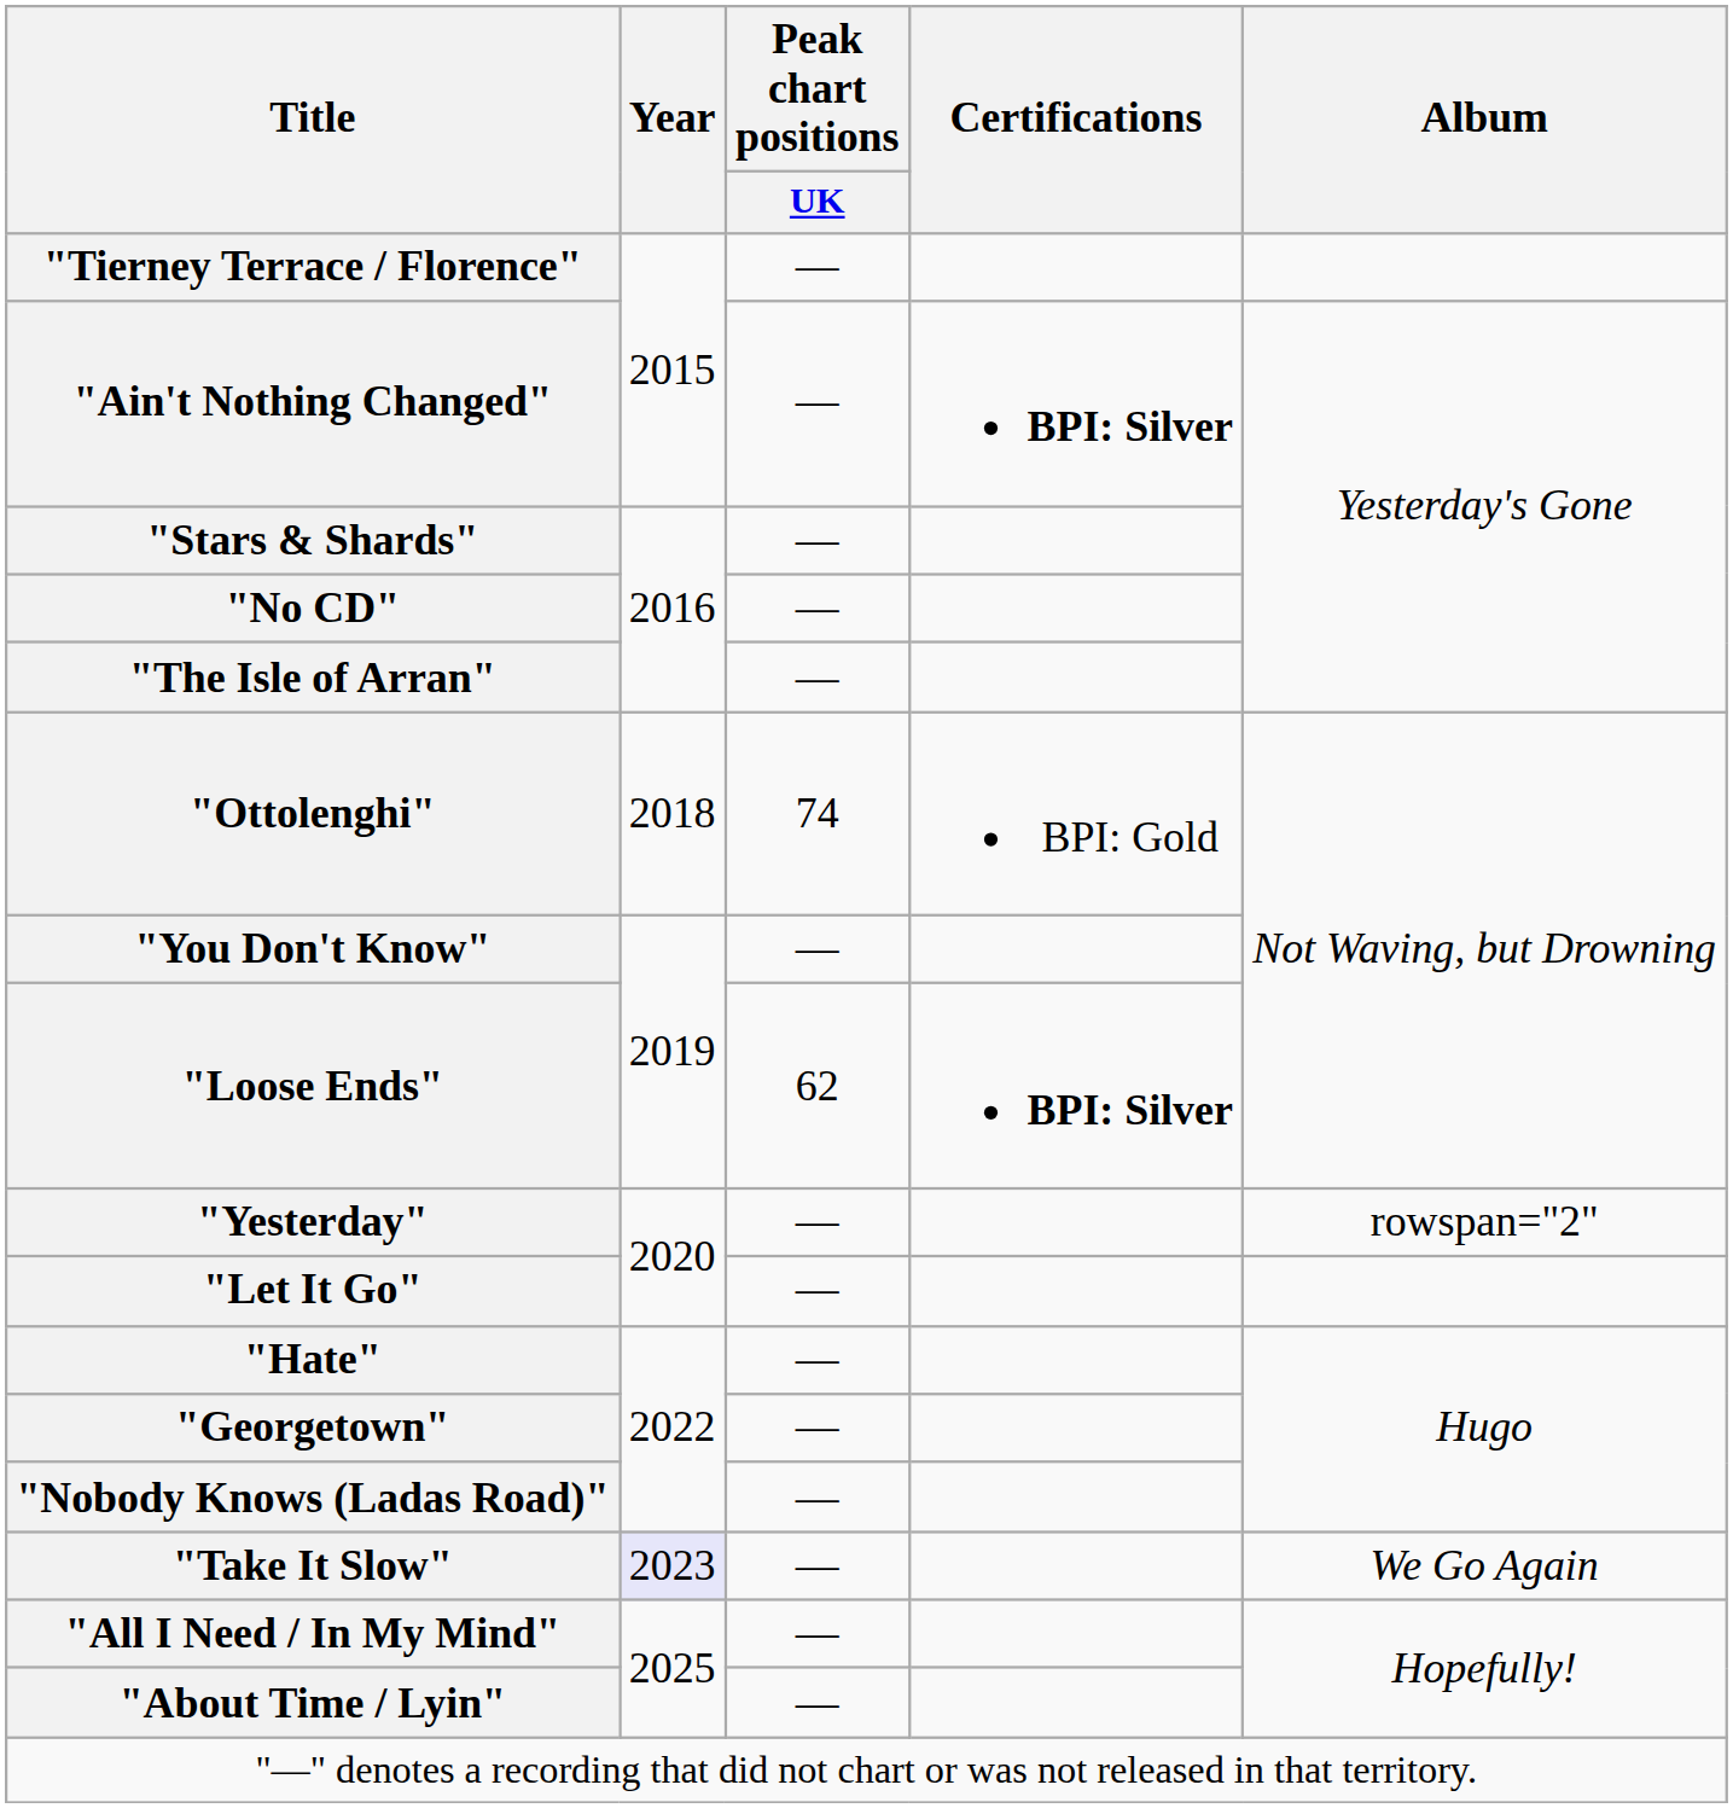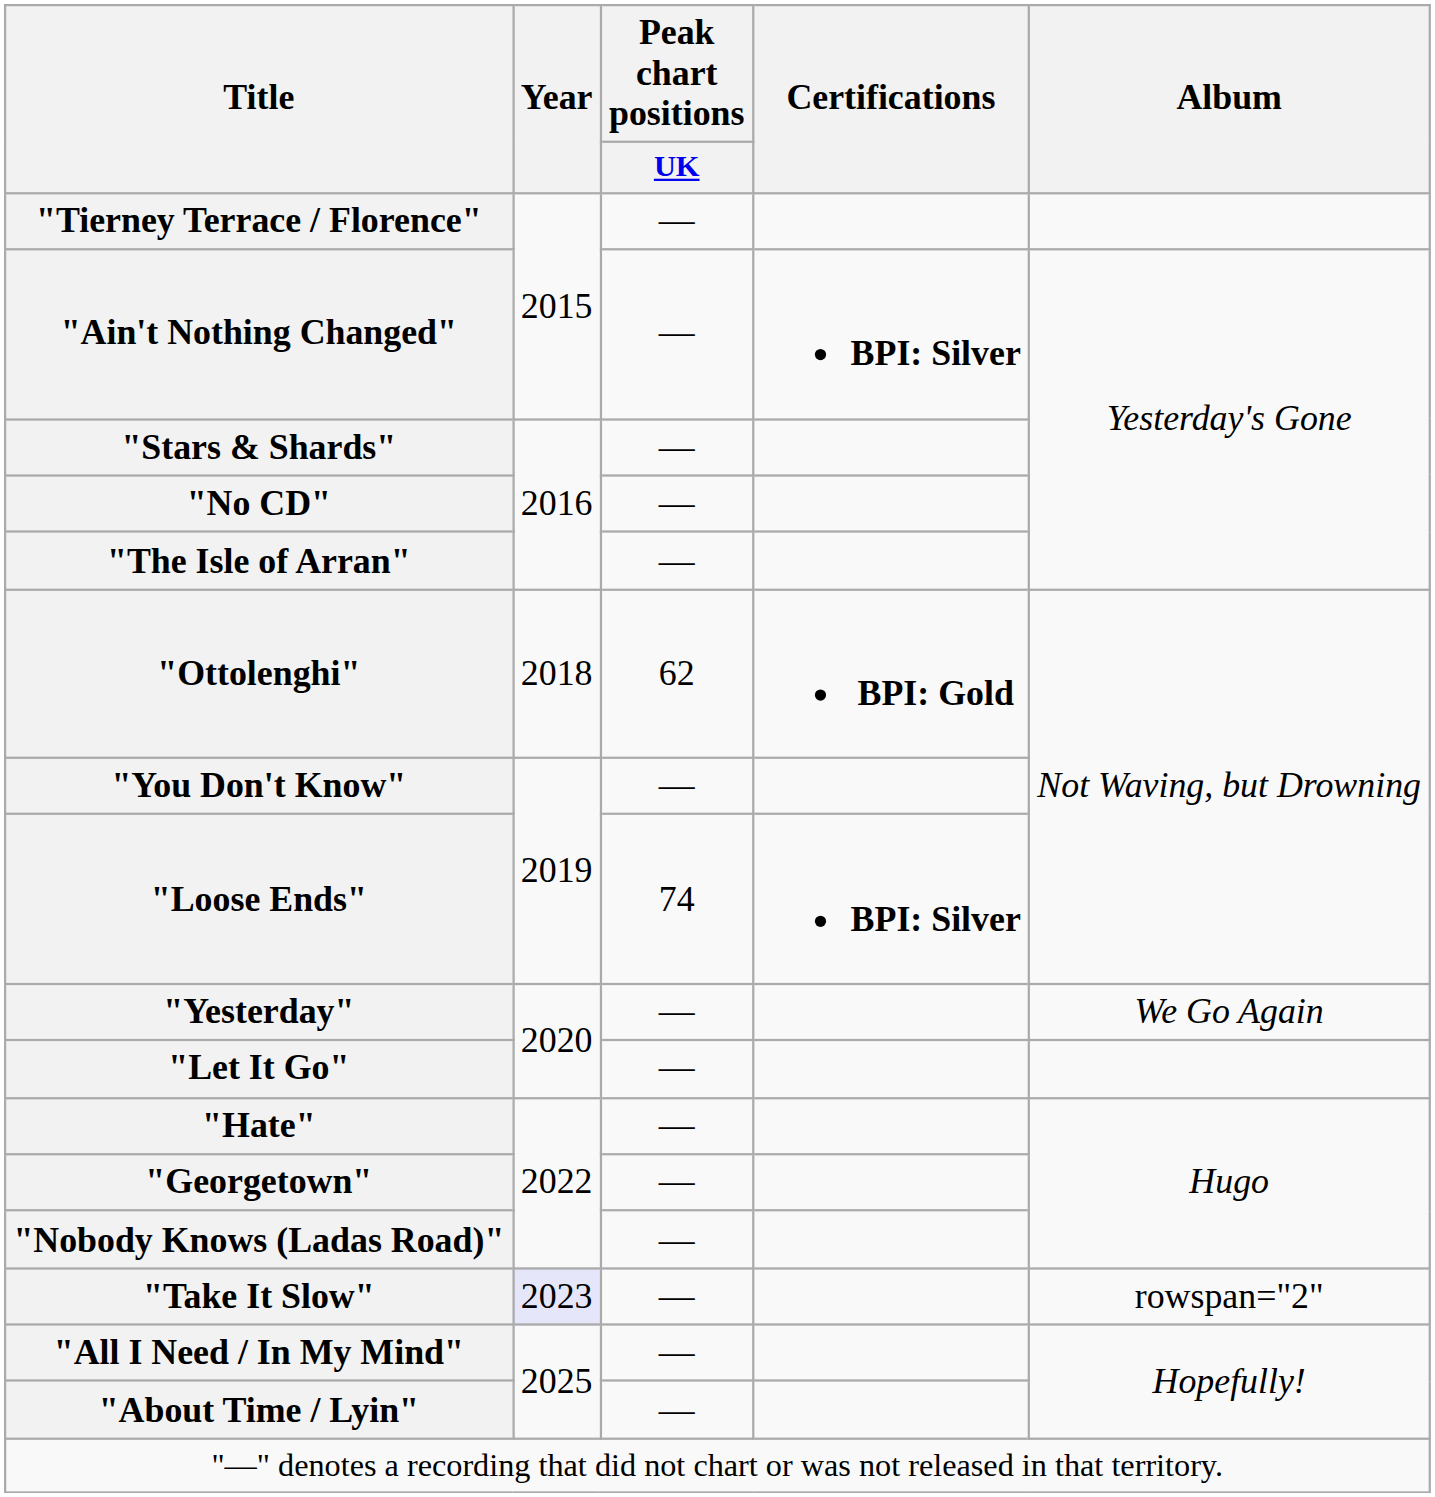"Ottolenghi" | Peak chart positions / UK: 74 -> 62
"Ottolenghi" | Certifications: normal -> bold
"Loose Ends" | Peak chart positions / UK: 62 -> 74
"Yesterday" | Album: rowspan="2" -> We Go Again
"Take It Slow" | Album: We Go Again -> rowspan="2"
